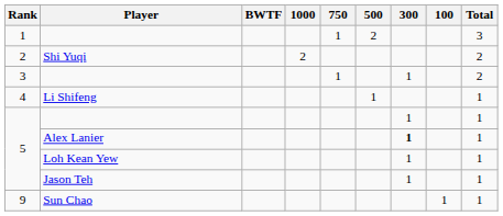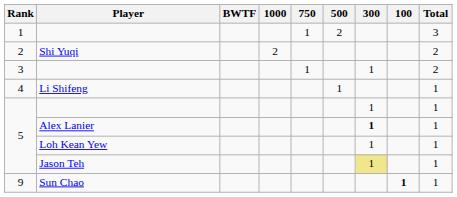Jason Teh | 300: no background -> khaki background
Sun Chao | 100: normal -> bold
